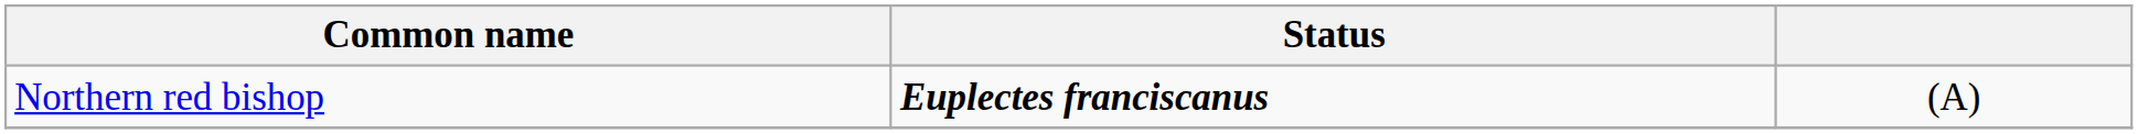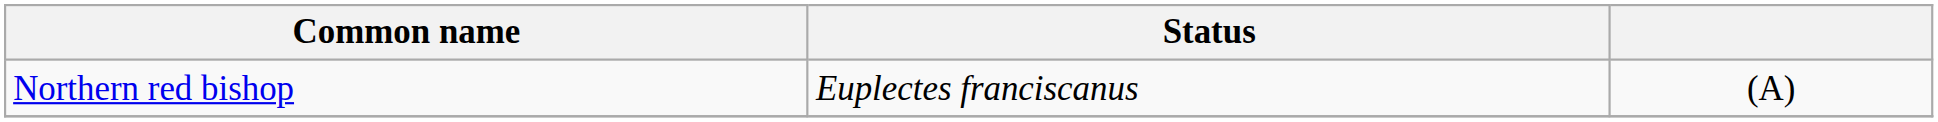Northern red bishop | Status: bold -> normal
